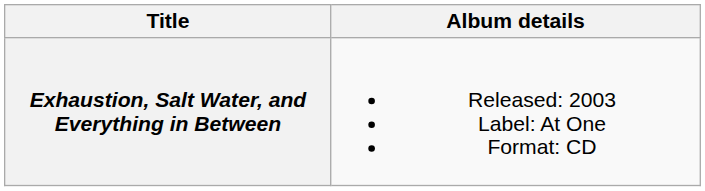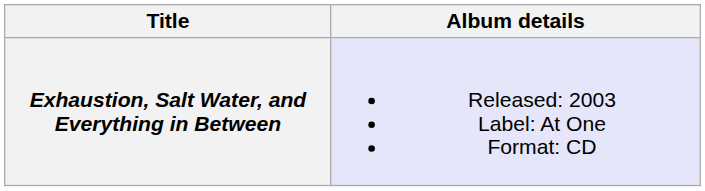Exhaustion, Salt Water, and Everything in Between | Album details: no background -> lavender background
